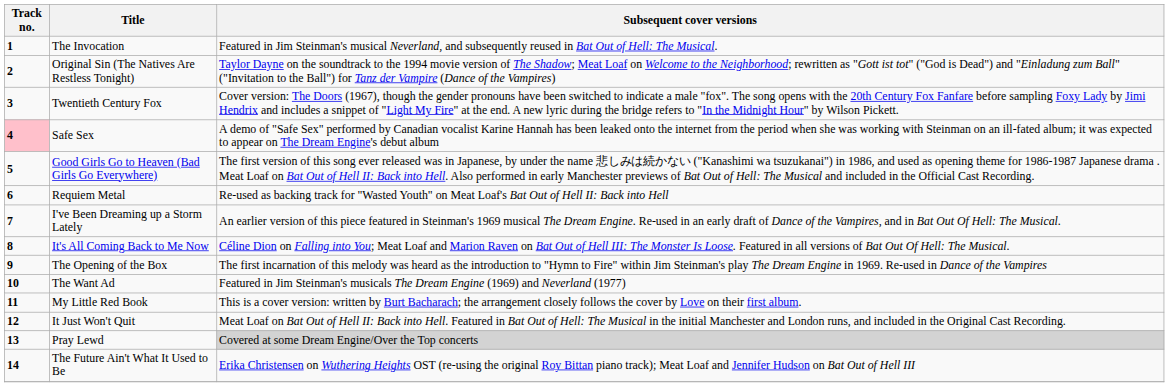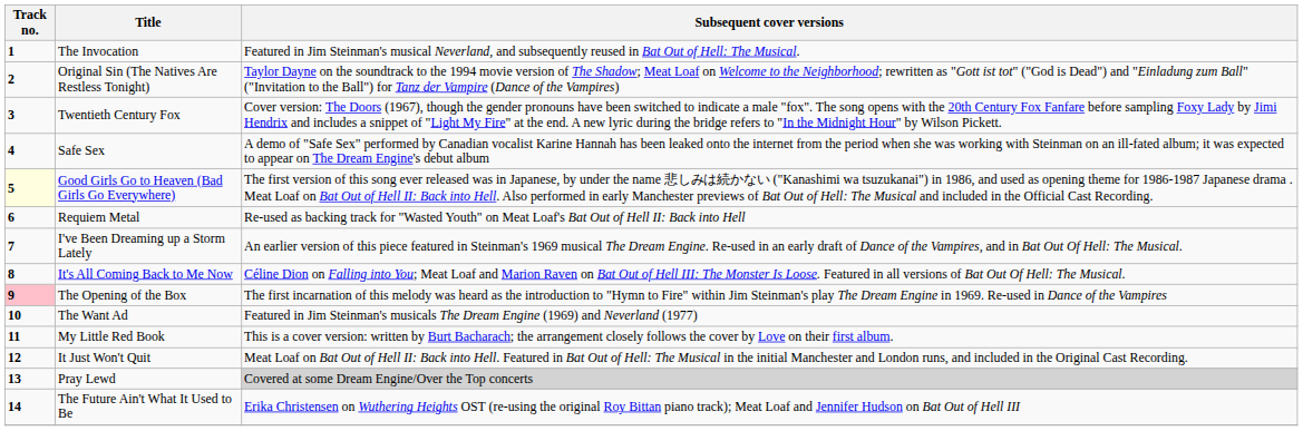Safe Sex | Track no.: pink background -> no background
Good Girls Go to Heaven (Bad Girls Go Everywhere) | Track no.: no background -> lightyellow background
The Opening of the Box | Track no.: no background -> pink background
